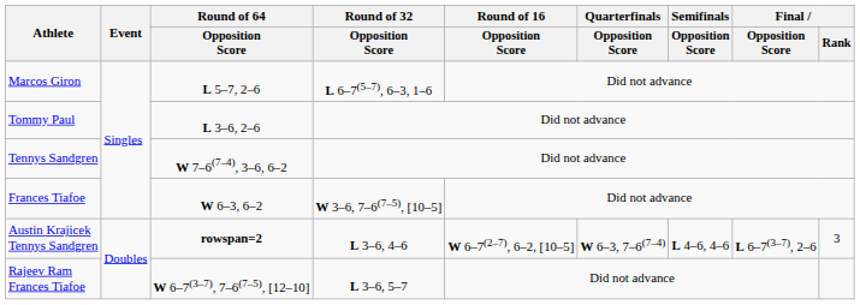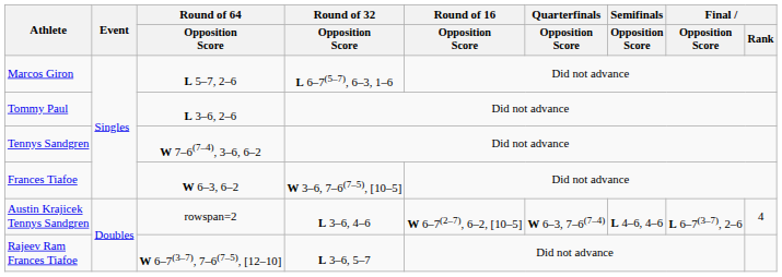Austin Krajicek Tennys Sandgren | Round of 64 / Opposition Score: bold -> normal
Austin Krajicek Tennys Sandgren | Final / Rank: 3 -> 4
